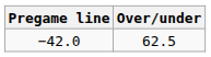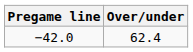−42.0 | Over/under: 62.5 -> 62.4
